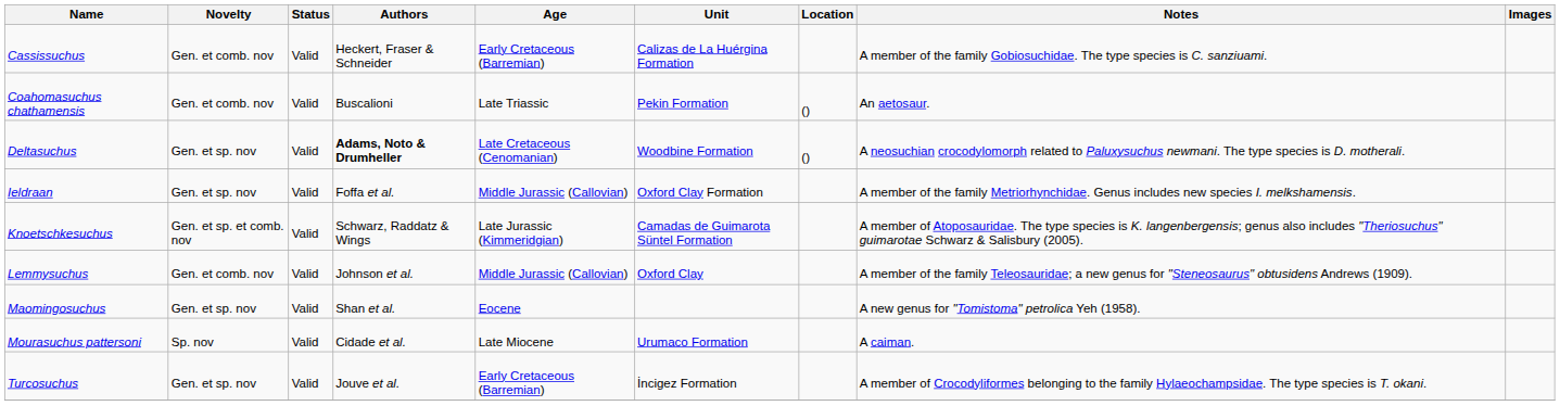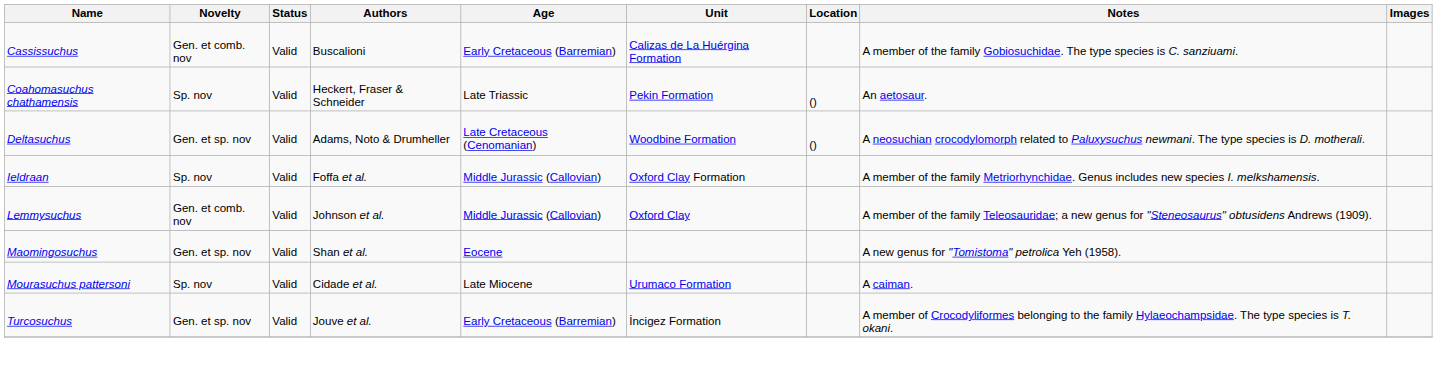Cassissuchus | Authors: Heckert, Fraser & Schneider -> Buscalioni
Coahomasuchus chathamensis | Novelty: Gen. et comb. nov -> Sp. nov
Coahomasuchus chathamensis | Authors: Buscalioni -> Heckert, Fraser & Schneider
Deltasuchus | Authors: bold -> normal
Ieldraan | Novelty: Gen. et sp. nov -> Sp. nov
- row: Knoetschkesuchus | Gen. et sp. et comb. nov | Valid | Schwarz, Raddatz & Wings | Late Jurassic (Kimmeridgian) | Camadas de Guimarota Süntel Formation | A member of Atoposauridae. The type species is K. langenbergensis; genus also includes "Theriosuchus" guimarotae Schwarz & Salisbury (2005).
